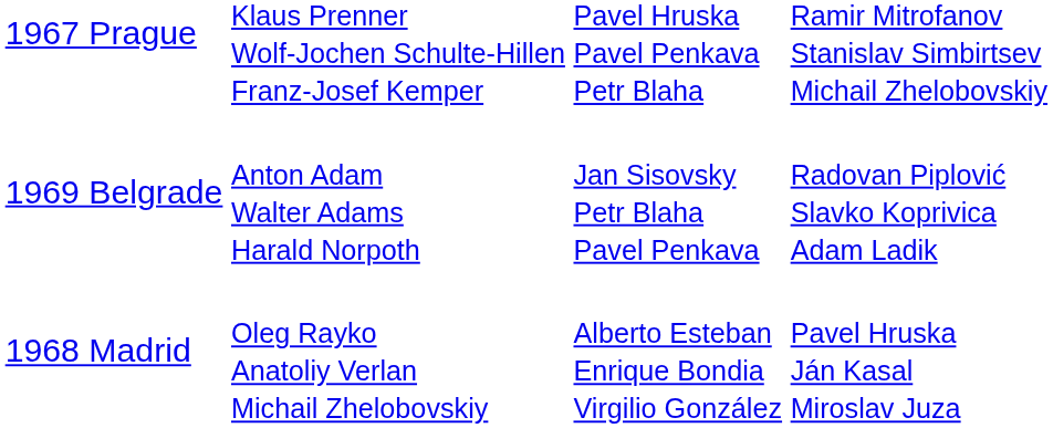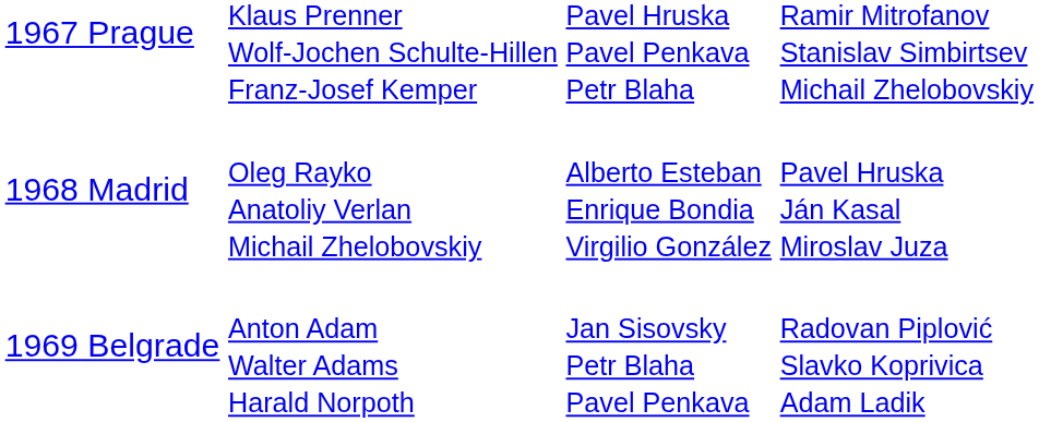rows swapped: 1968 Madrid <-> 1969 Belgrade
